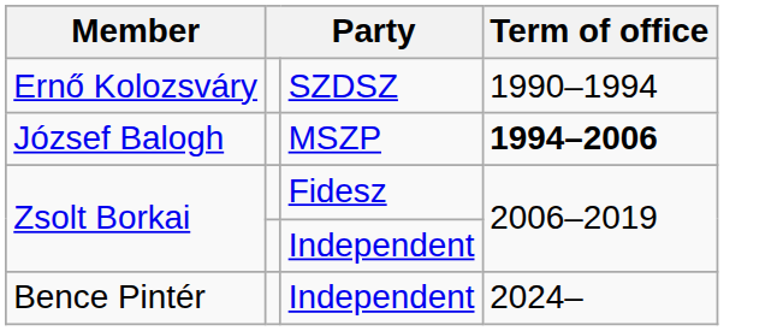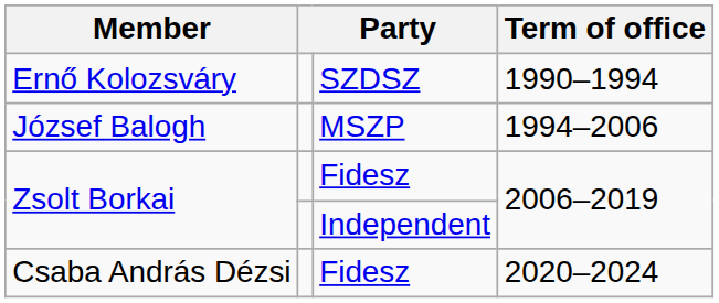József Balogh | Term of office: bold -> normal
+ row: Csaba András Dézsi | Fidesz | 2020–2024
- row: Bence Pintér | Independent | 2024–
